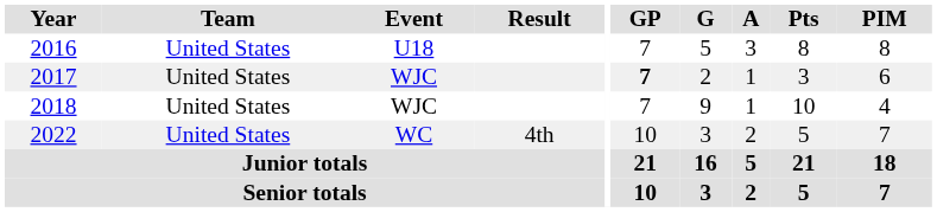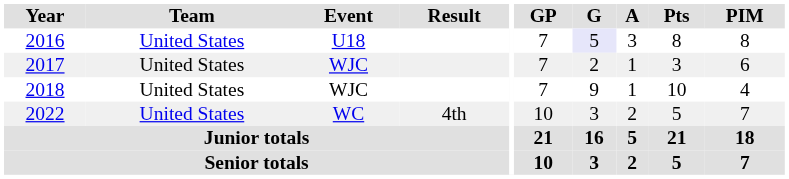2016 | G: no background -> lavender background
2017 | GP: bold -> normal
